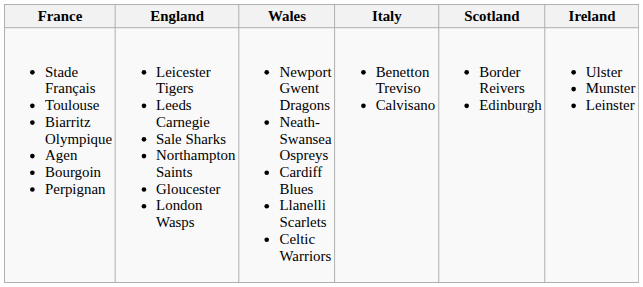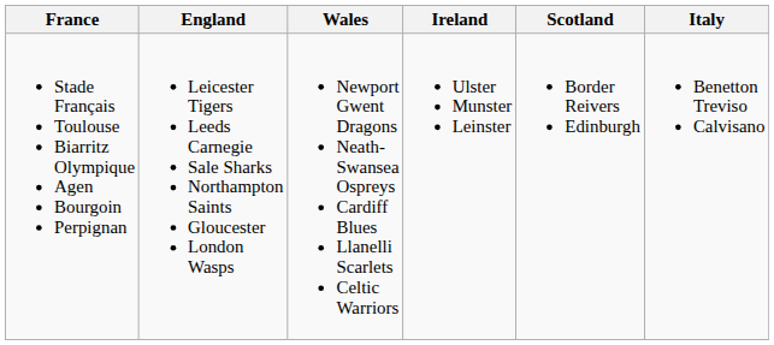columns swapped: Ireland <-> Italy
